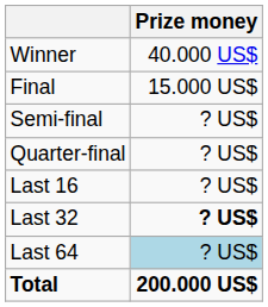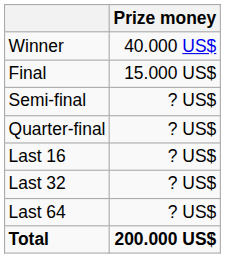Last 32 | Prize money: bold -> normal
Last 64 | Prize money: lightblue background -> no background
